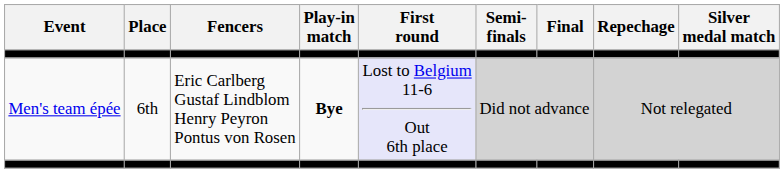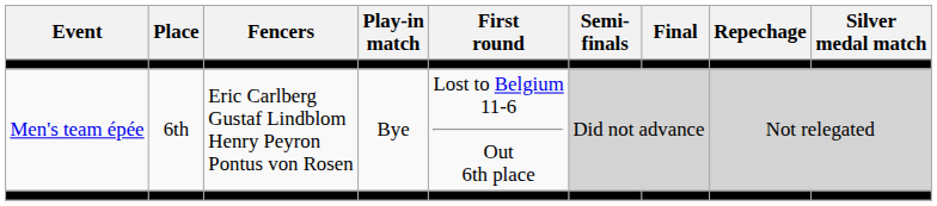Men's team épée | Play-in match: bold -> normal
Men's team épée | First round: lavender background -> no background
